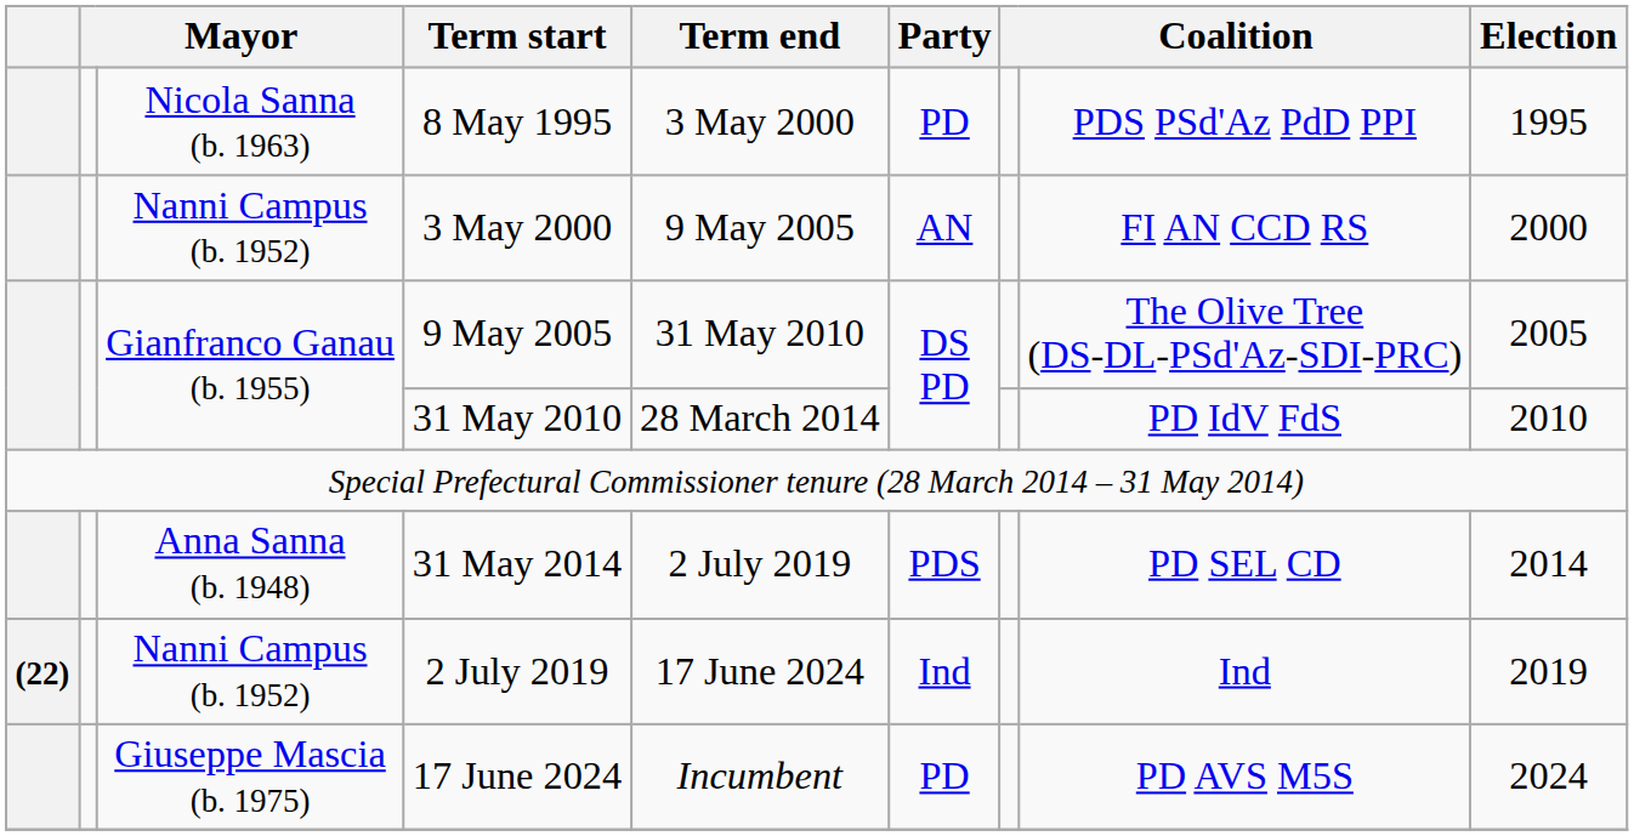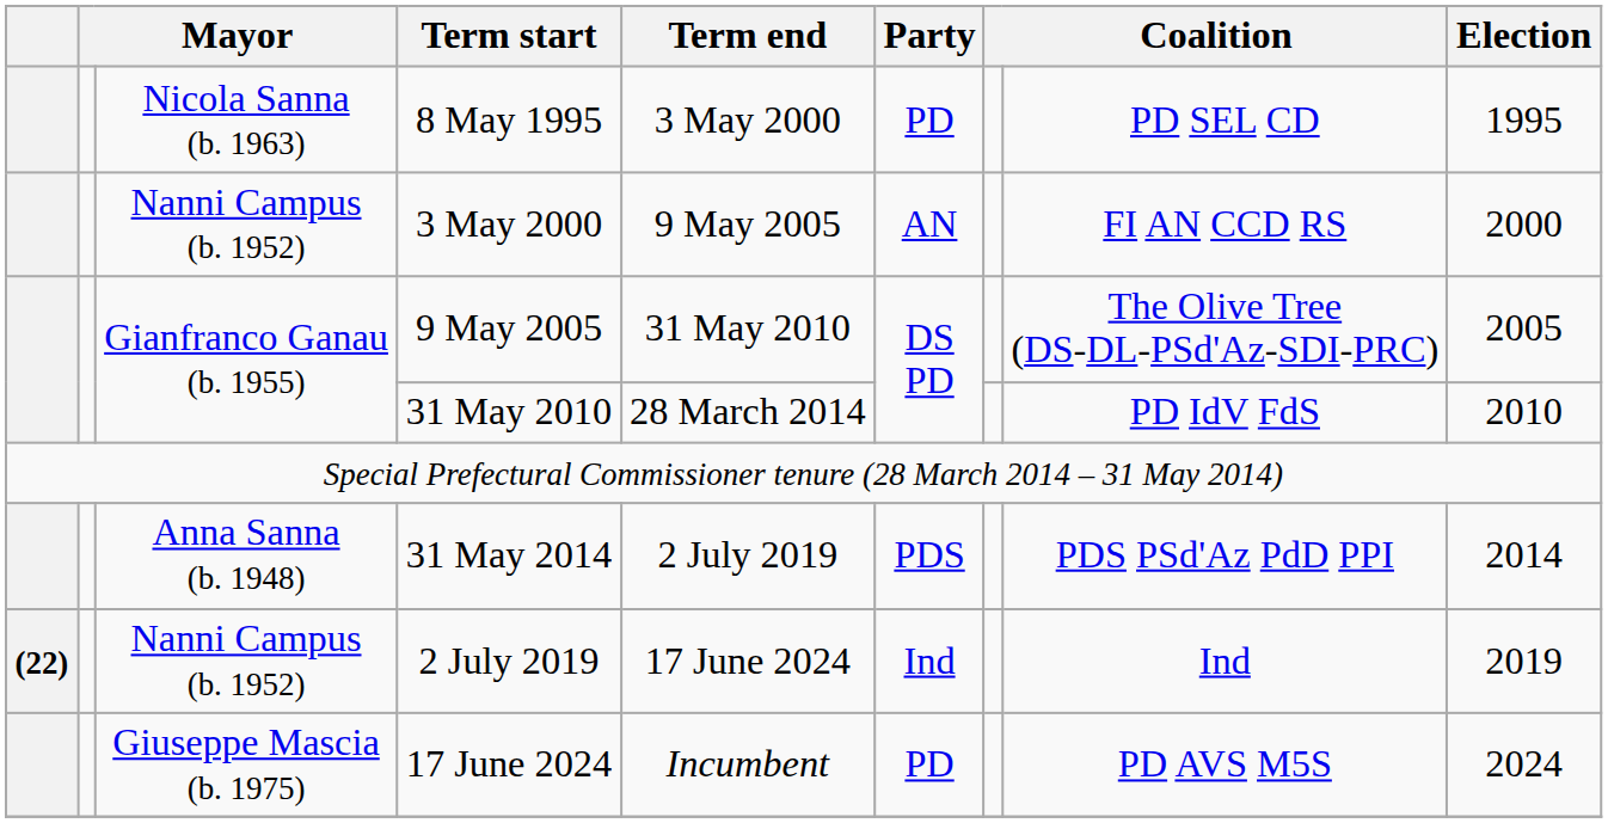8 May 1995 | column 8: PDS PSd'Az PdD PPI -> PD SEL CD
31 May 2014 | column 8: PD SEL CD -> PDS PSd'Az PdD PPI
